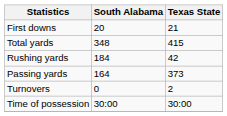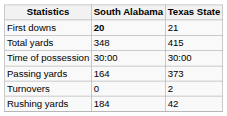First downs | South Alabama: normal -> bold
rows swapped: Rushing yards <-> Time of possession
